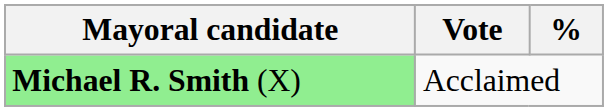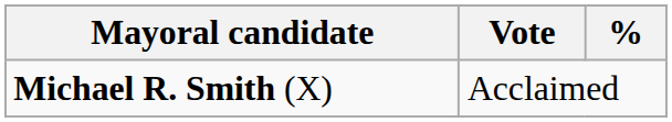Michael R. Smith (X) | Mayoral candidate: lightgreen background -> no background
